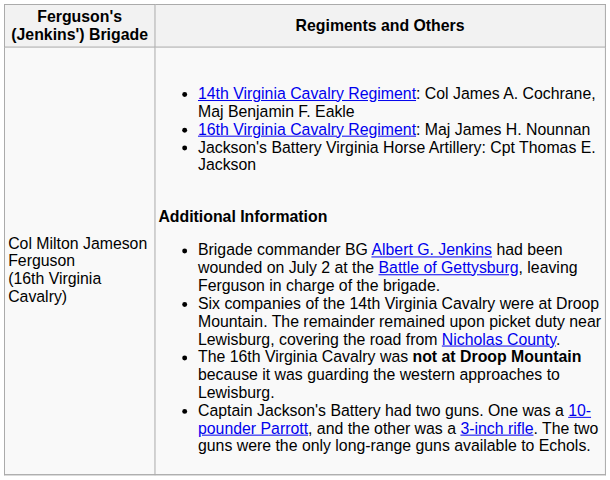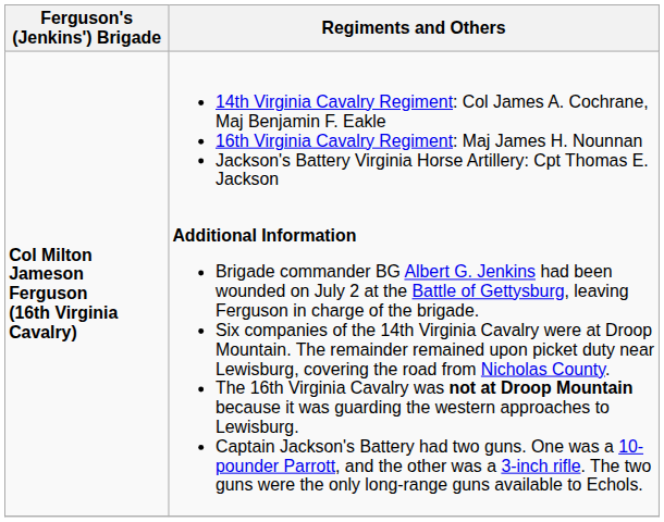Col Milton Jameson Ferguson (16th Virginia Cavalry) | Ferguson's (Jenkins') Brigade: normal -> bold
